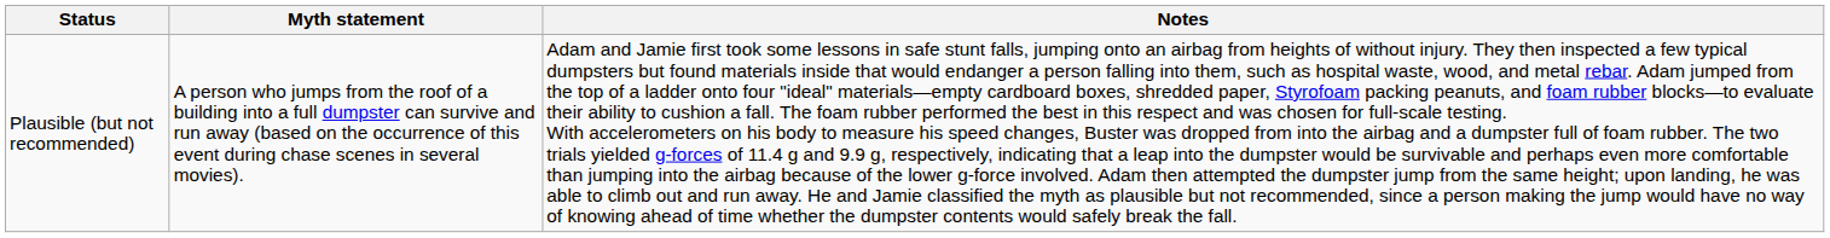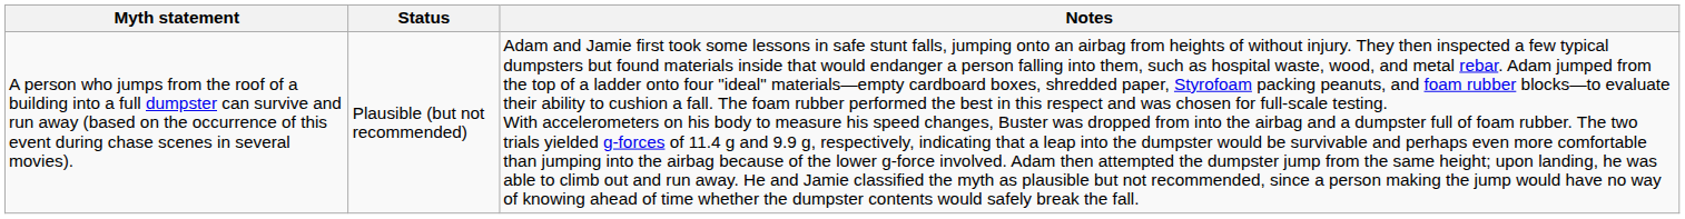columns swapped: Myth statement <-> Status
